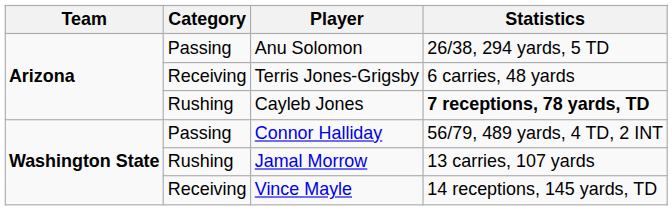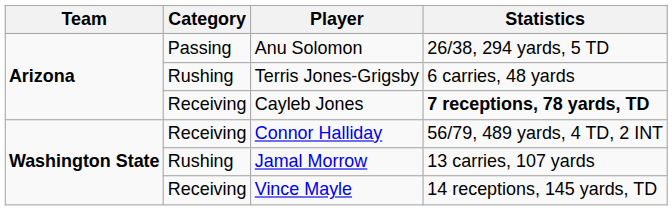Terris Jones-Grigsby | Category: Receiving -> Rushing
Cayleb Jones | Category: Rushing -> Receiving
Connor Halliday | Category: Passing -> Receiving
